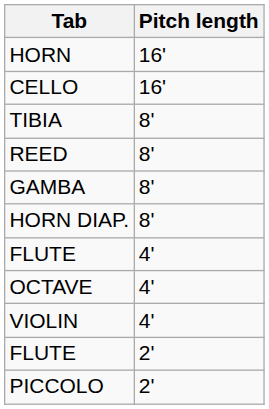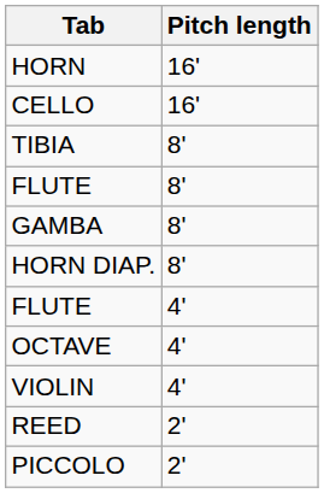row 5 | Tab: REED -> FLUTE
row 11 | Tab: FLUTE -> REED
